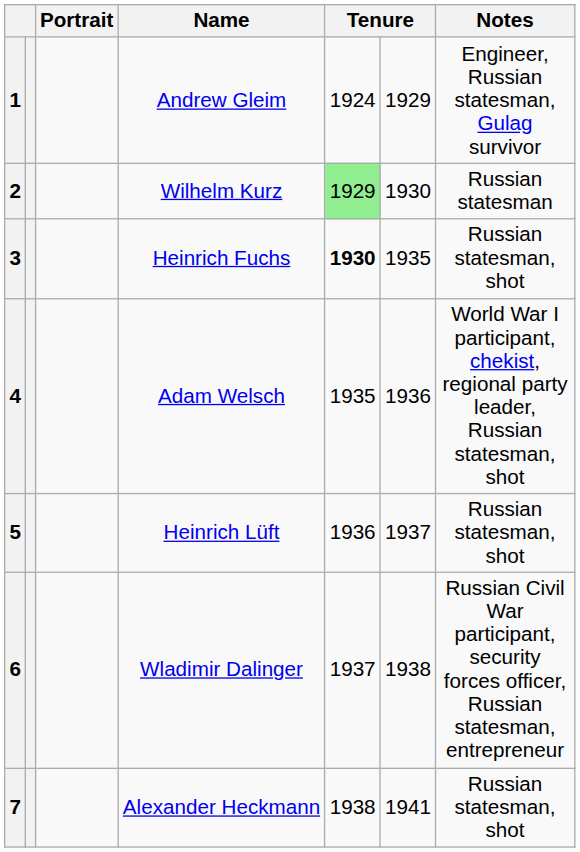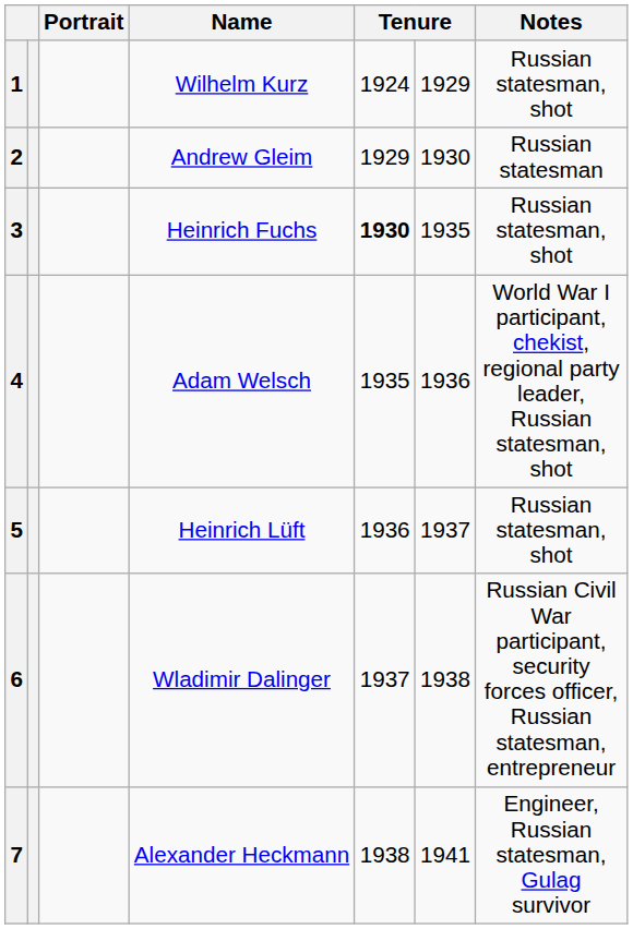1 | Name: Andrew Gleim -> Wilhelm Kurz
1 | Notes: Engineer, Russian statesman, Gulag survivor -> Russian statesman, shot
2 | Name: Wilhelm Kurz -> Andrew Gleim
2 | column 5: lightgreen background -> no background
7 | Notes: Russian statesman, shot -> Engineer, Russian statesman, Gulag survivor
